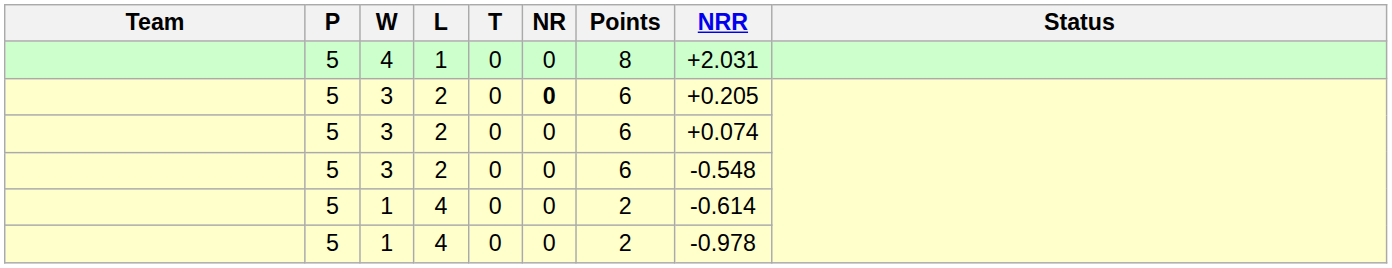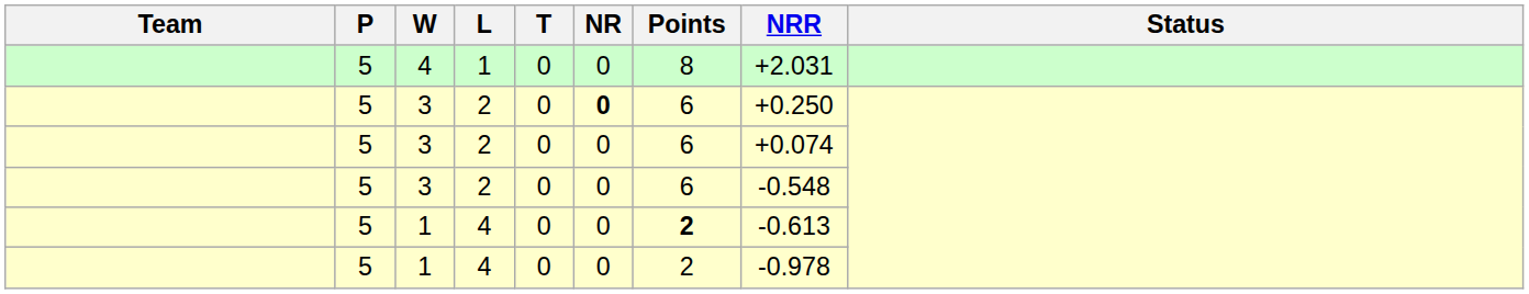row 3 | NRR: +0.205 -> +0.250
row 6 | Points: normal -> bold
row 6 | NRR: -0.614 -> -0.613
